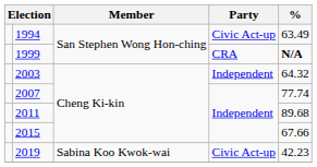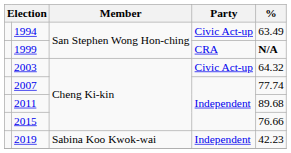2003 | Party: Independent -> Civic Act-up
2015 | %: 67.66 -> 76.66
2019 | Party: Civic Act-up -> Independent
